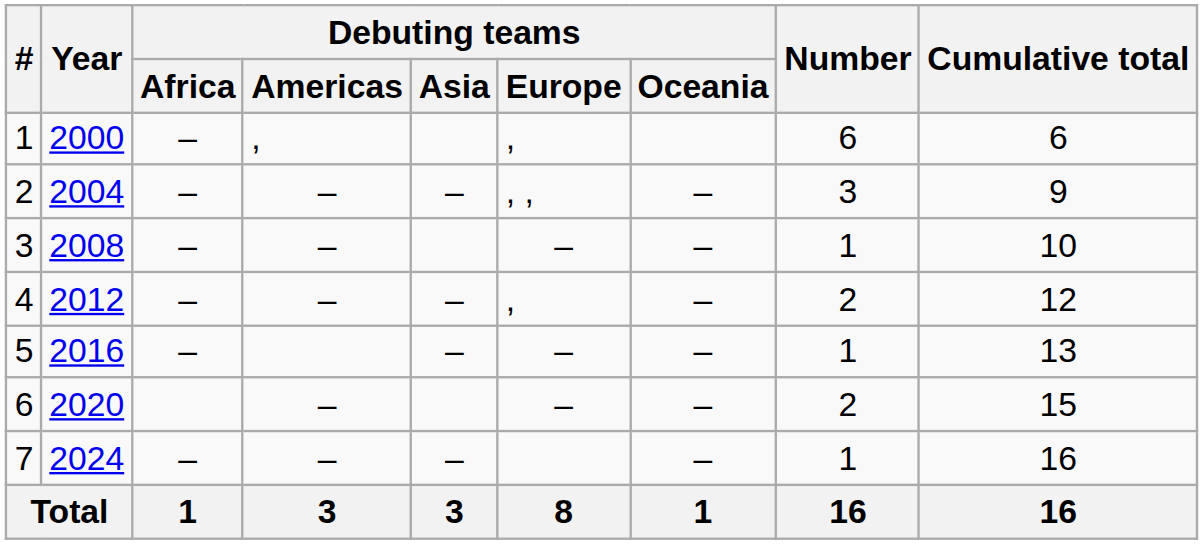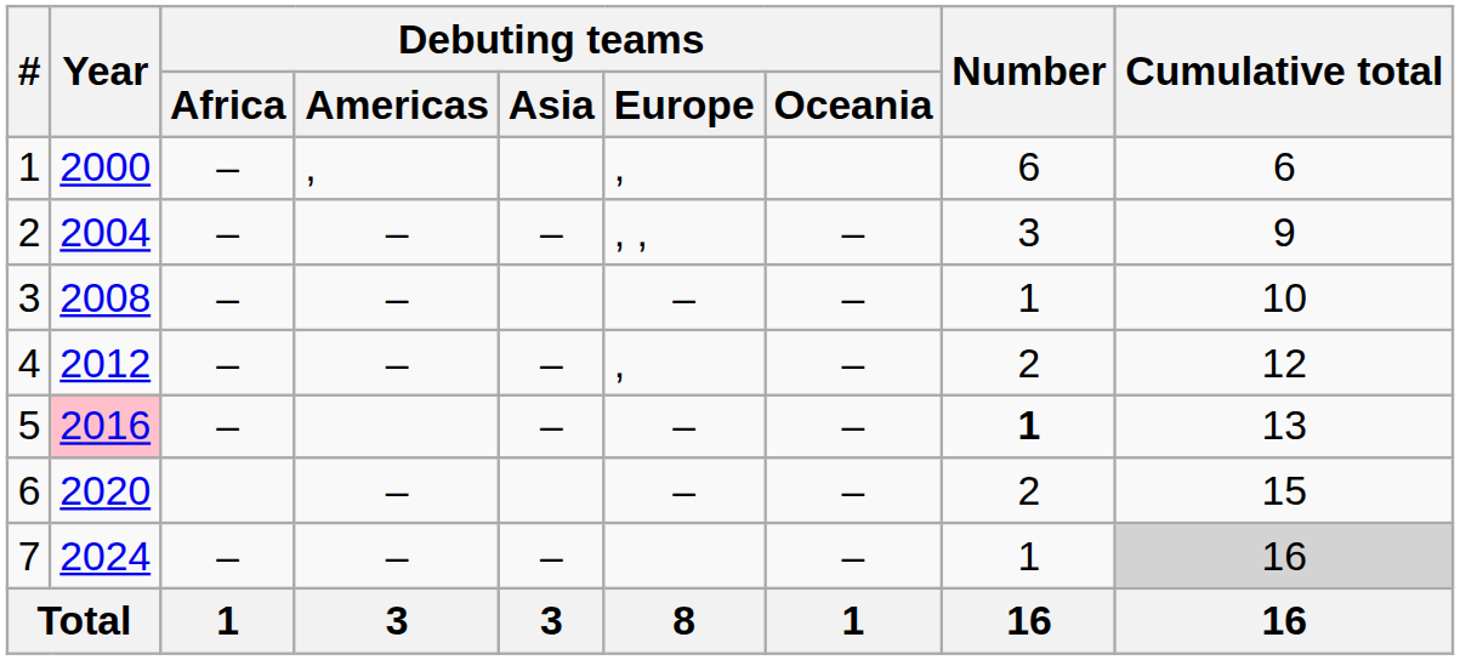5 | Year: no background -> pink background
5 | Number: normal -> bold
7 | Cumulative total: no background -> lightgrey background
